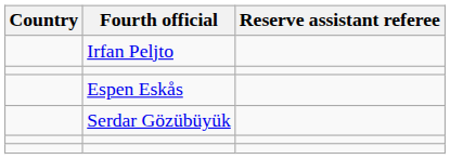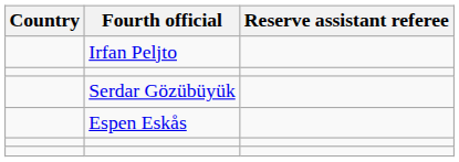rows swapped: Serdar Gözübüyük <-> Espen Eskås
